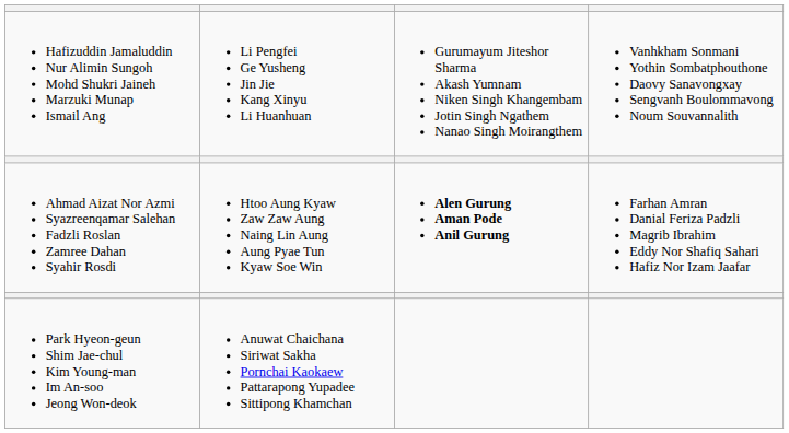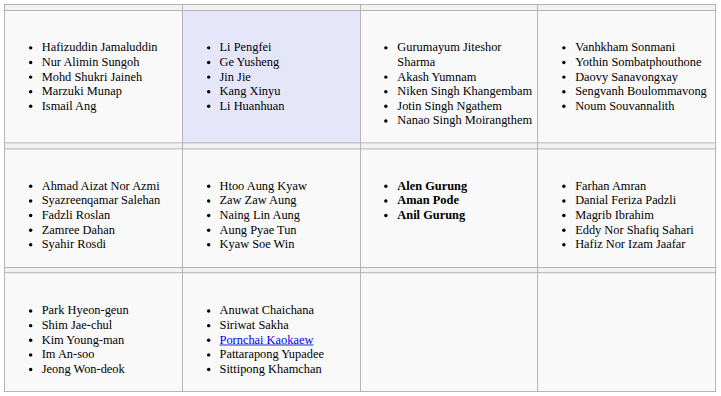row 2 | column 2: no background -> lavender background
